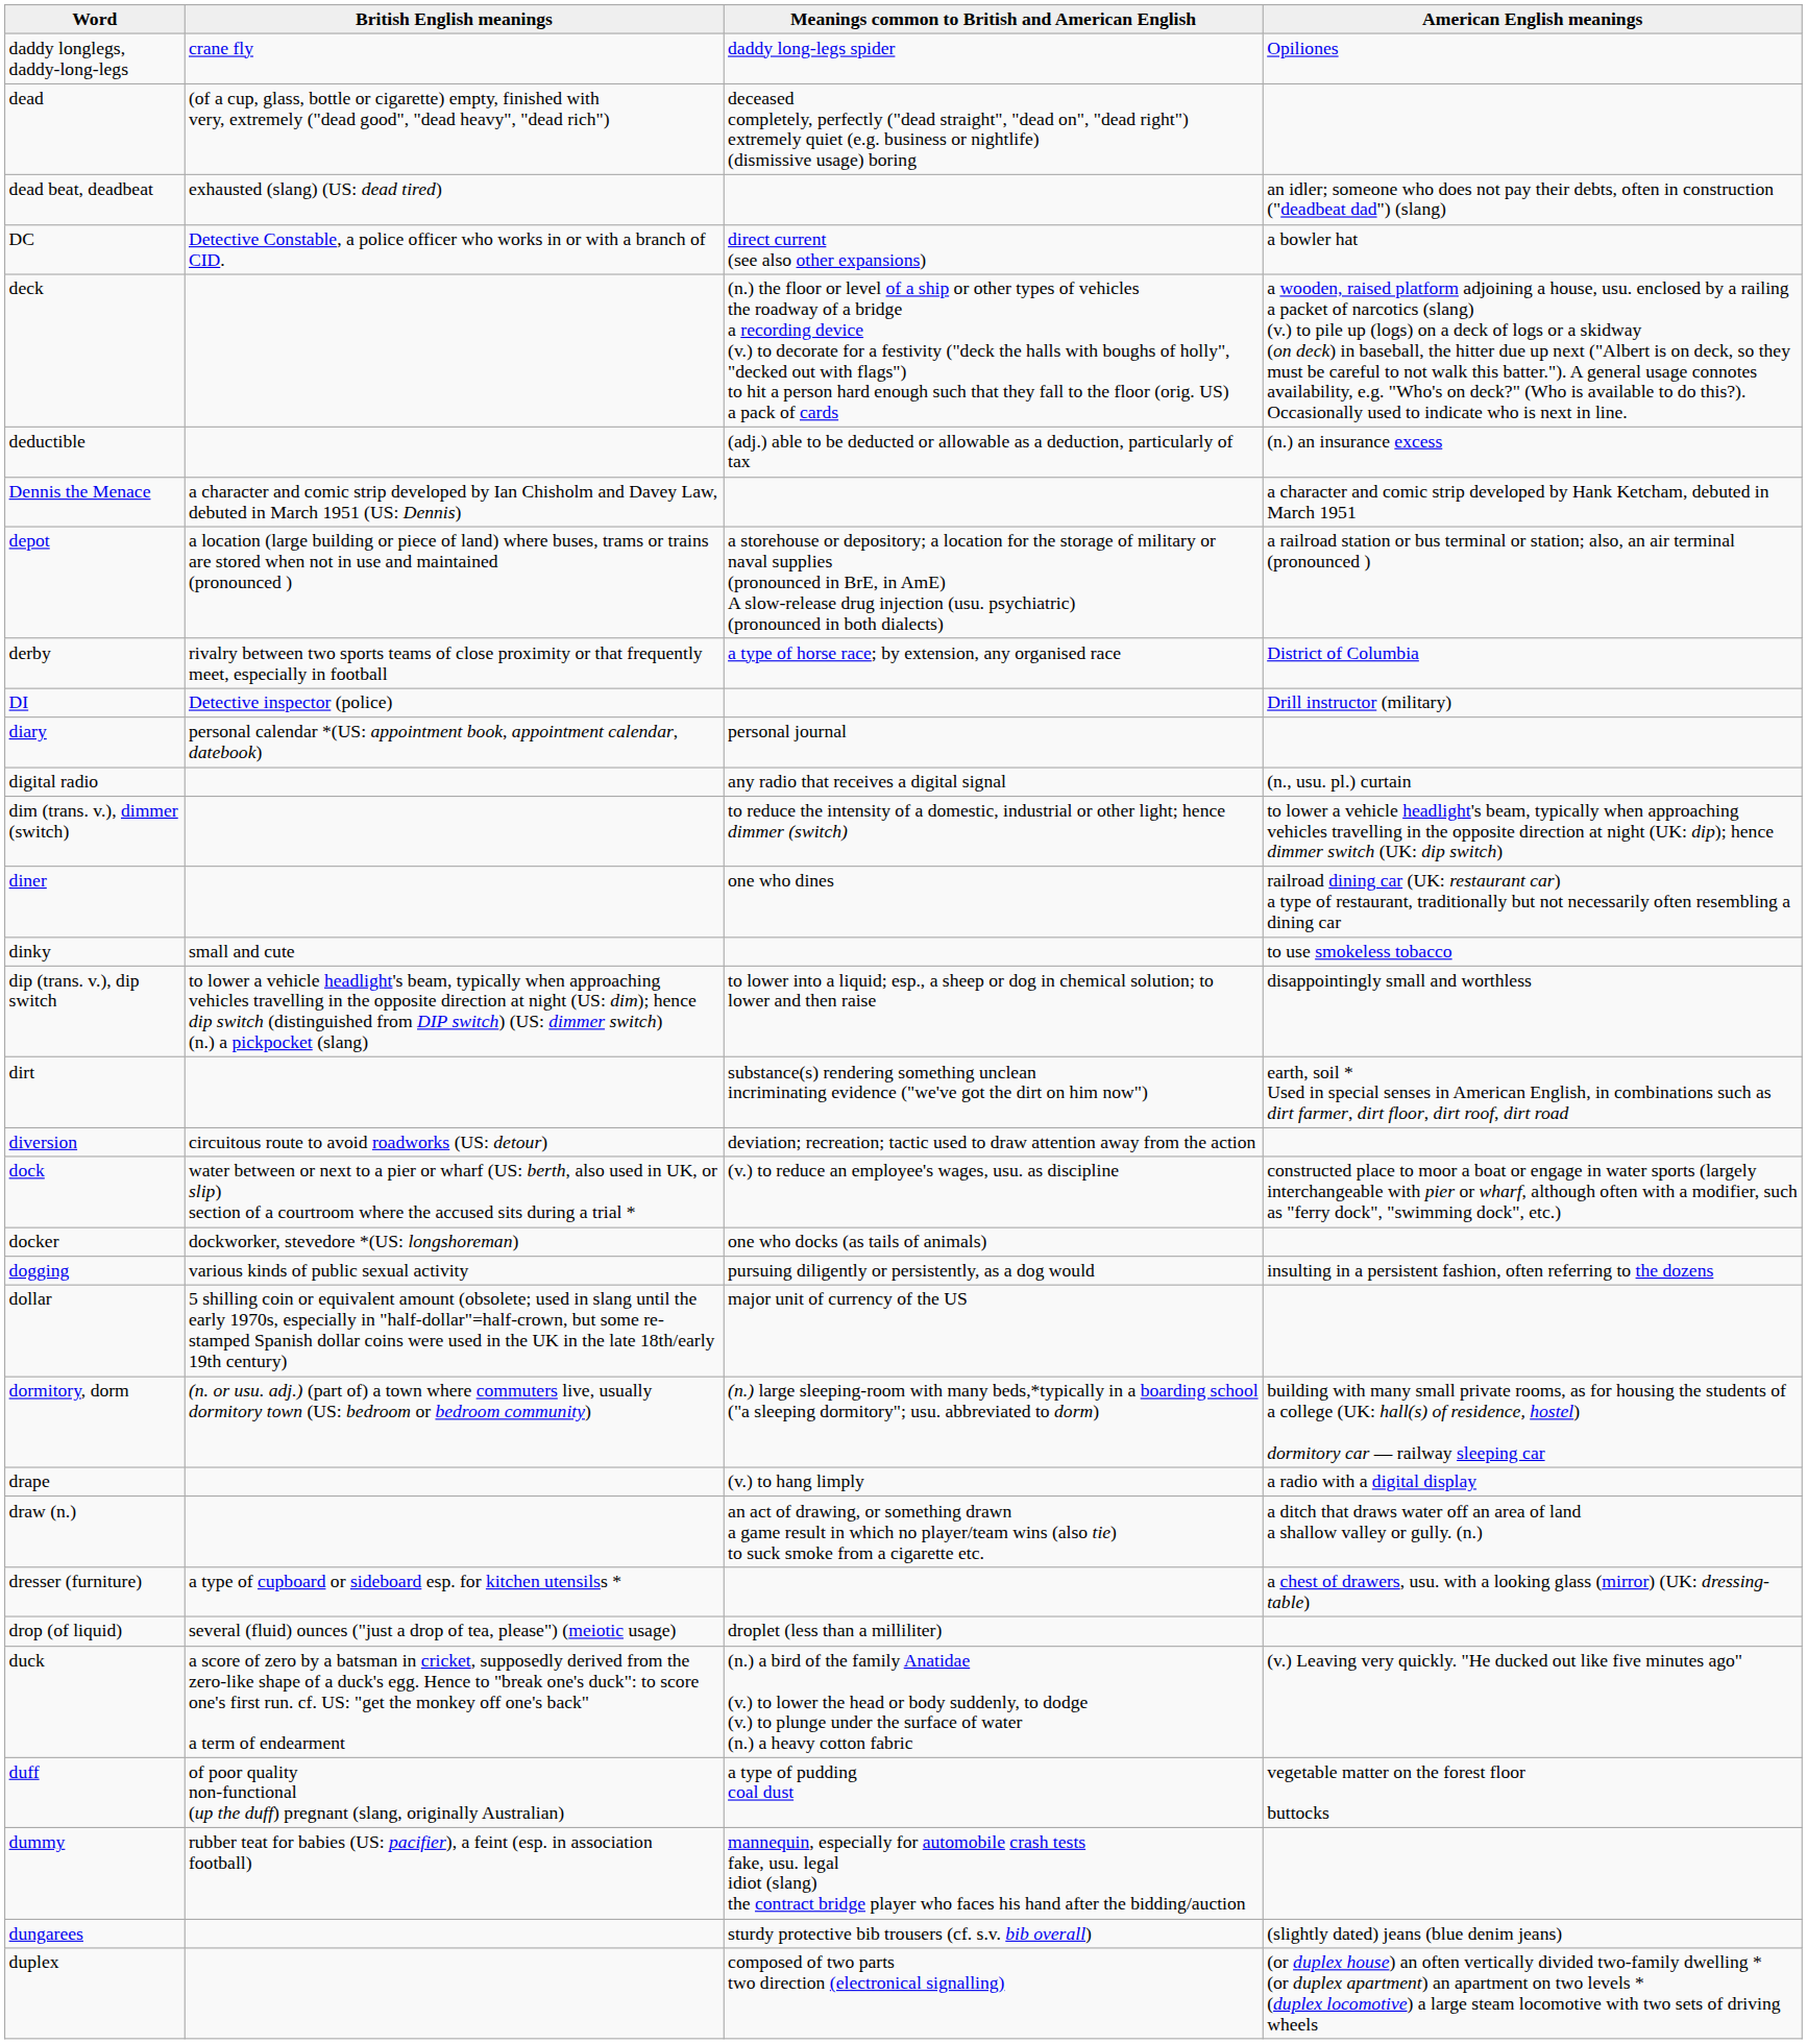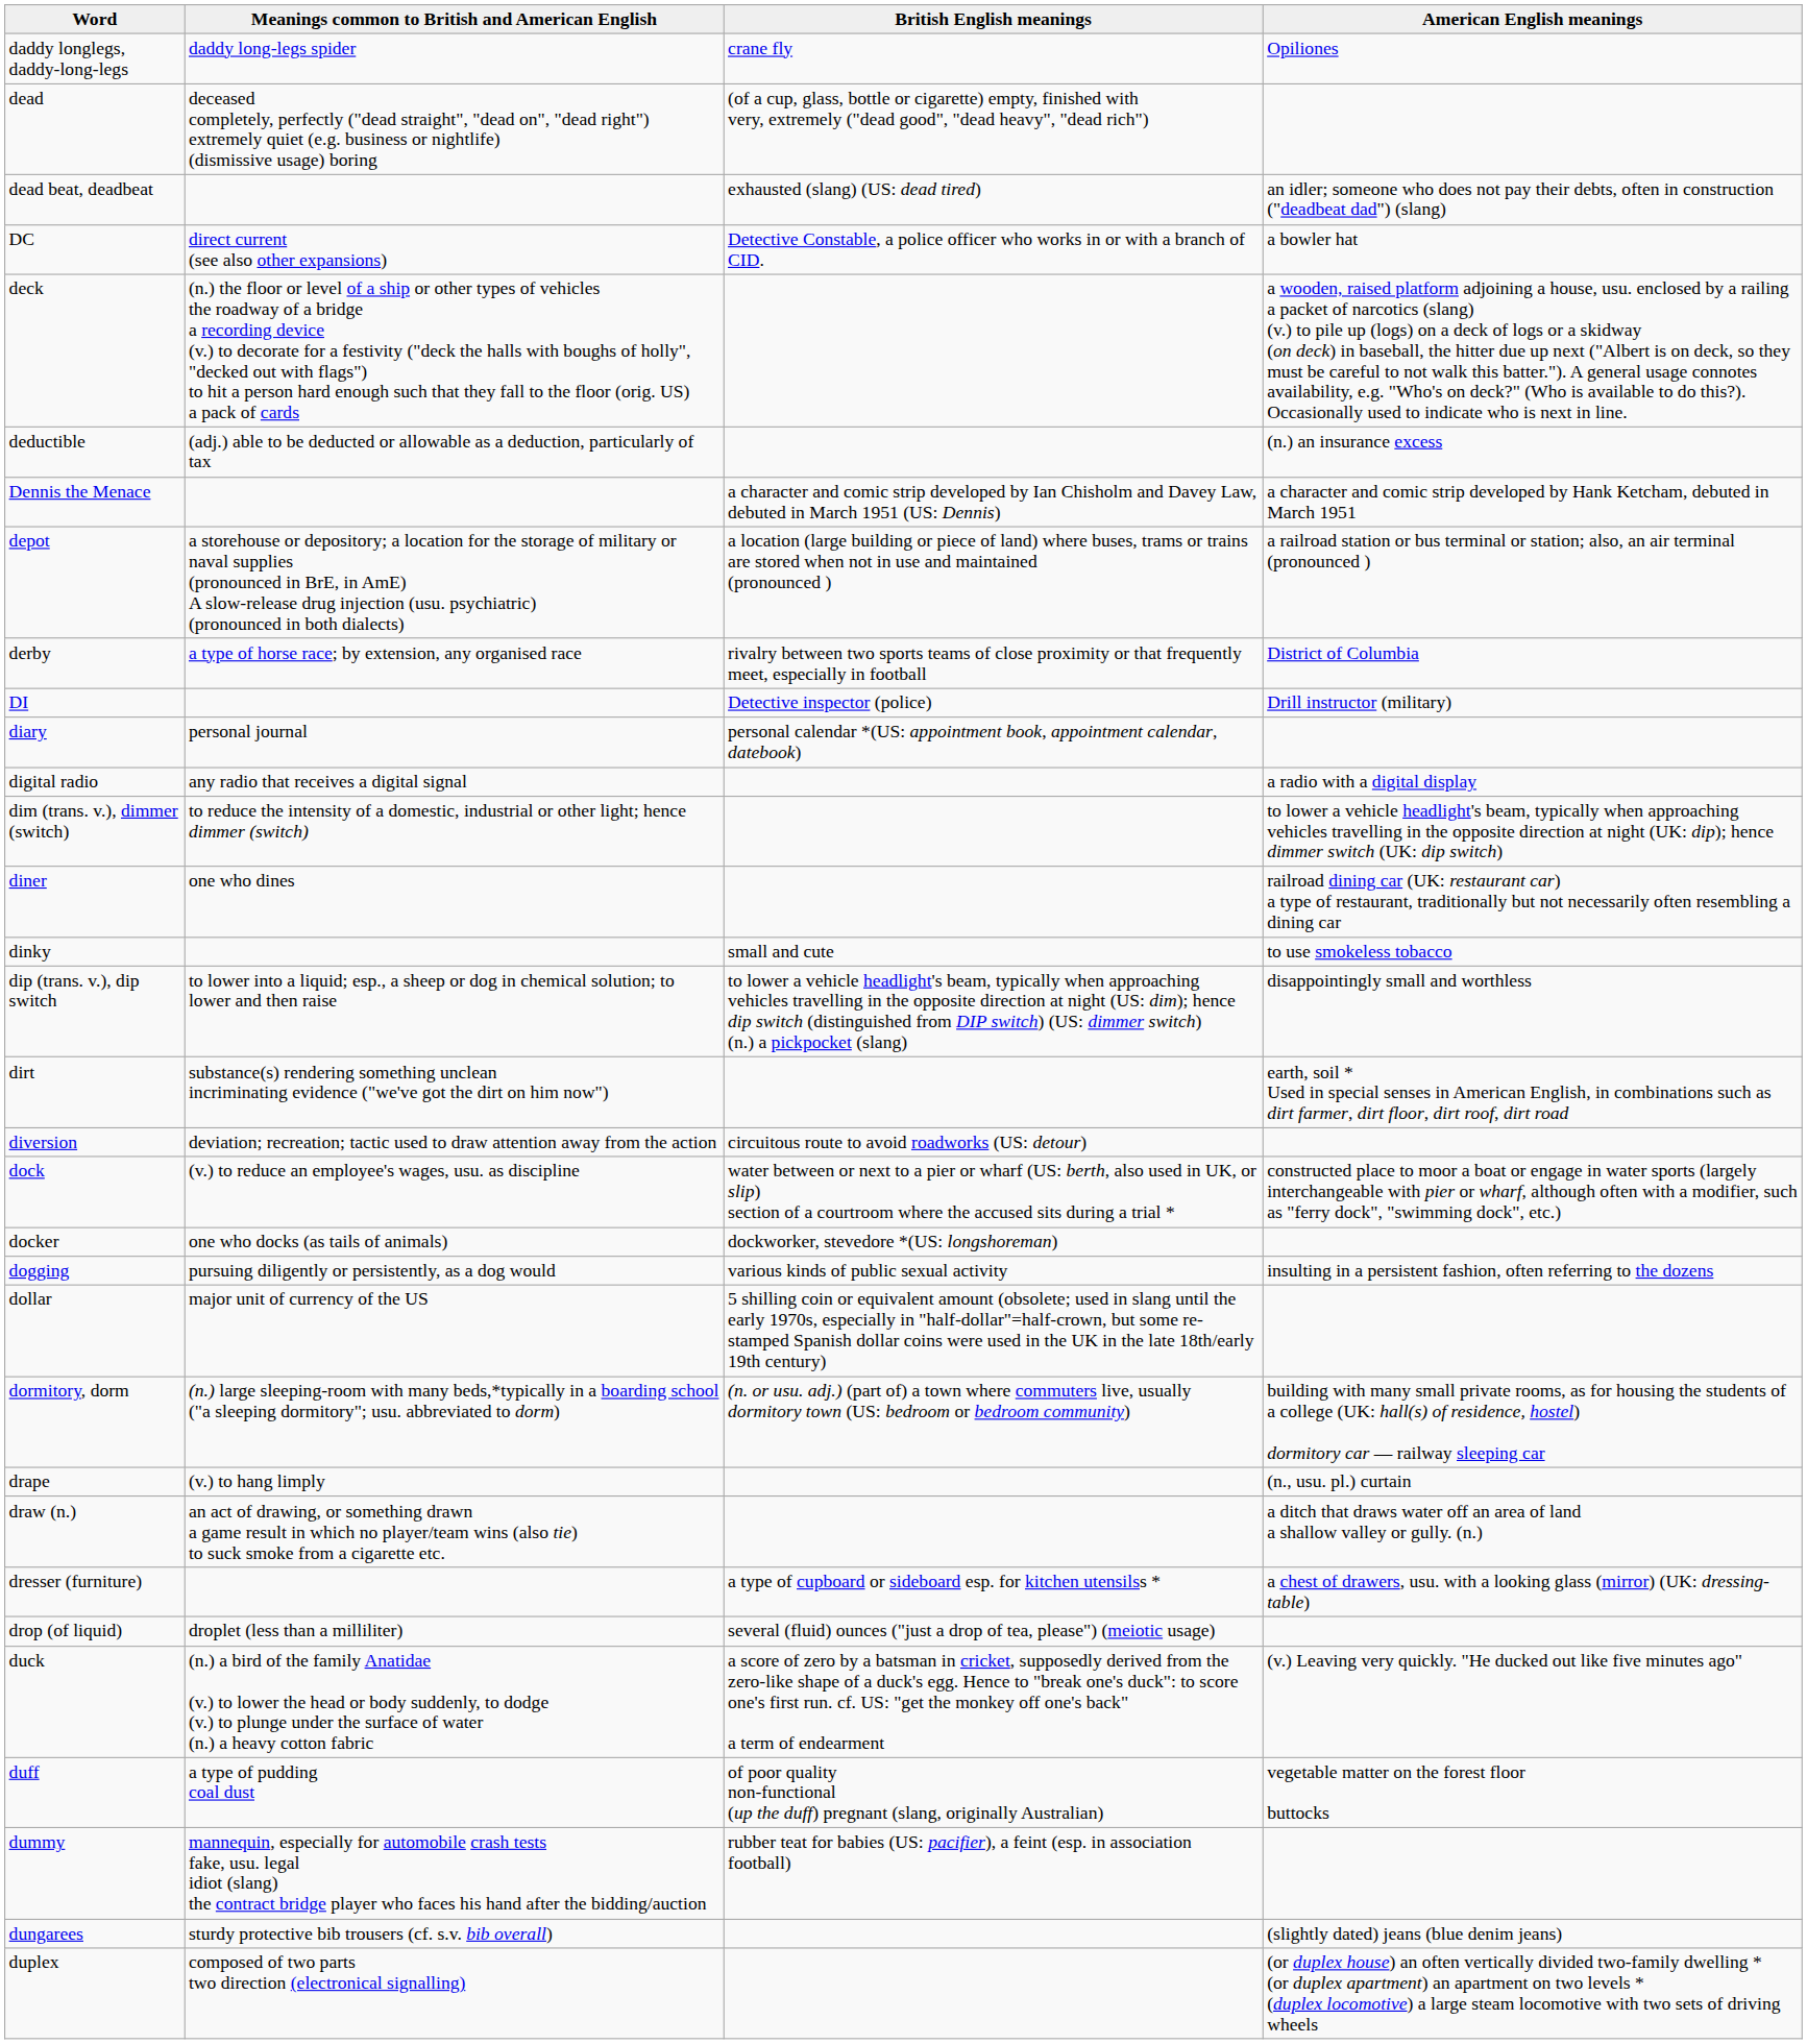columns swapped: British English meanings <-> Meanings common to British and American English
digital radio | American English meanings: (n., usu. pl.) curtain -> a radio with a digital display
drape | American English meanings: a radio with a digital display -> (n., usu. pl.) curtain
